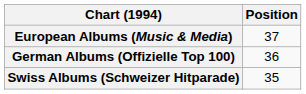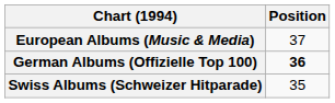German Albums (Offizielle Top 100) | Position: normal -> bold
